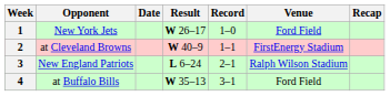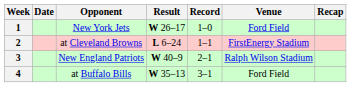columns swapped: Date <-> Opponent
2 | Result: W 40–9 -> L 6–24
3 | Result: L 6–24 -> W 40–9
